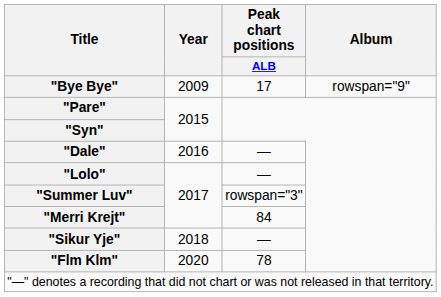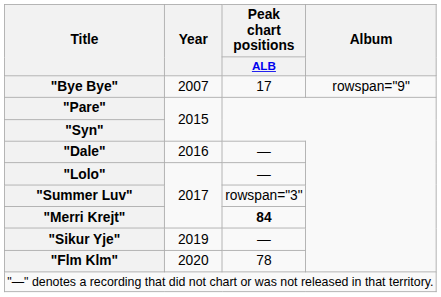"Bye Bye" | Year: 2009 -> 2007
"Merri Krejt" | Peak chart positions / ALB: normal -> bold
"Sikur Yje" | Year: 2018 -> 2019
